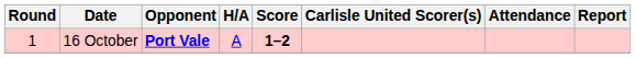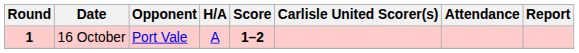16 October | Round: normal -> bold
16 October | Opponent: bold -> normal
